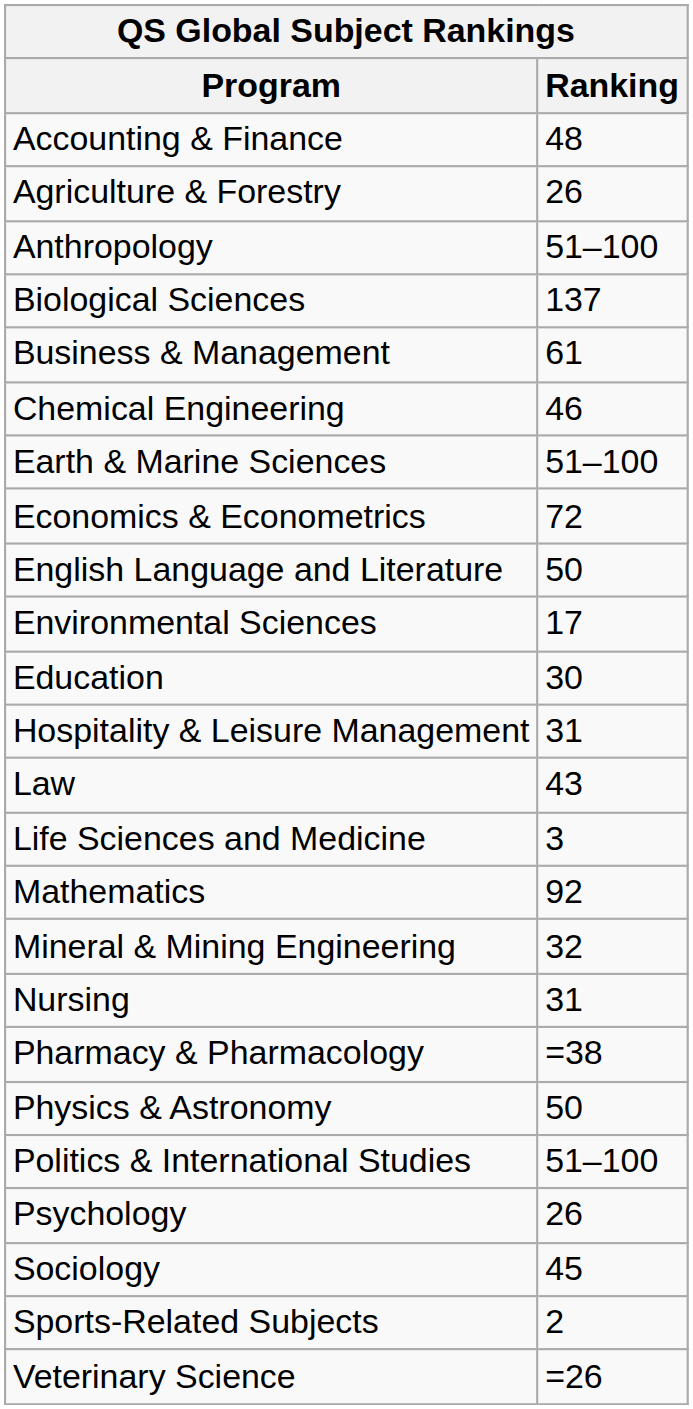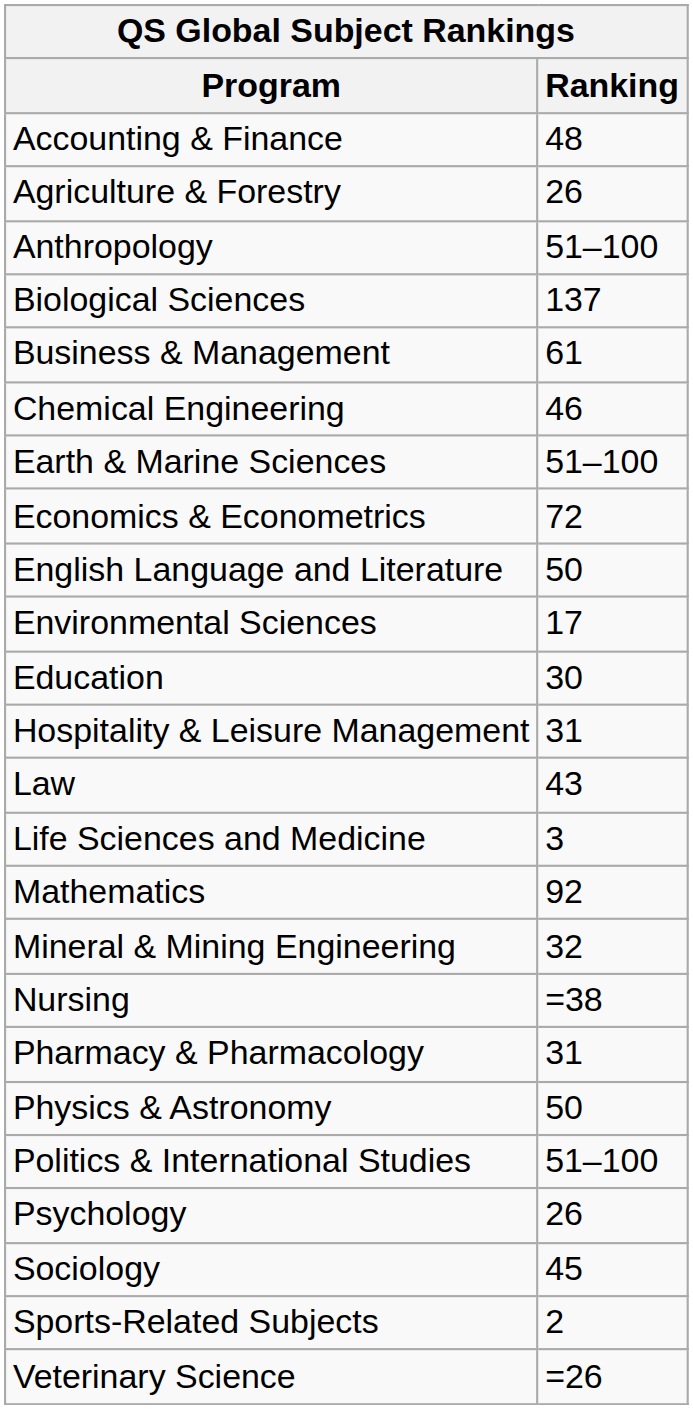Nursing | Ranking: 31 -> =38
Pharmacy & Pharmacology | Ranking: =38 -> 31
